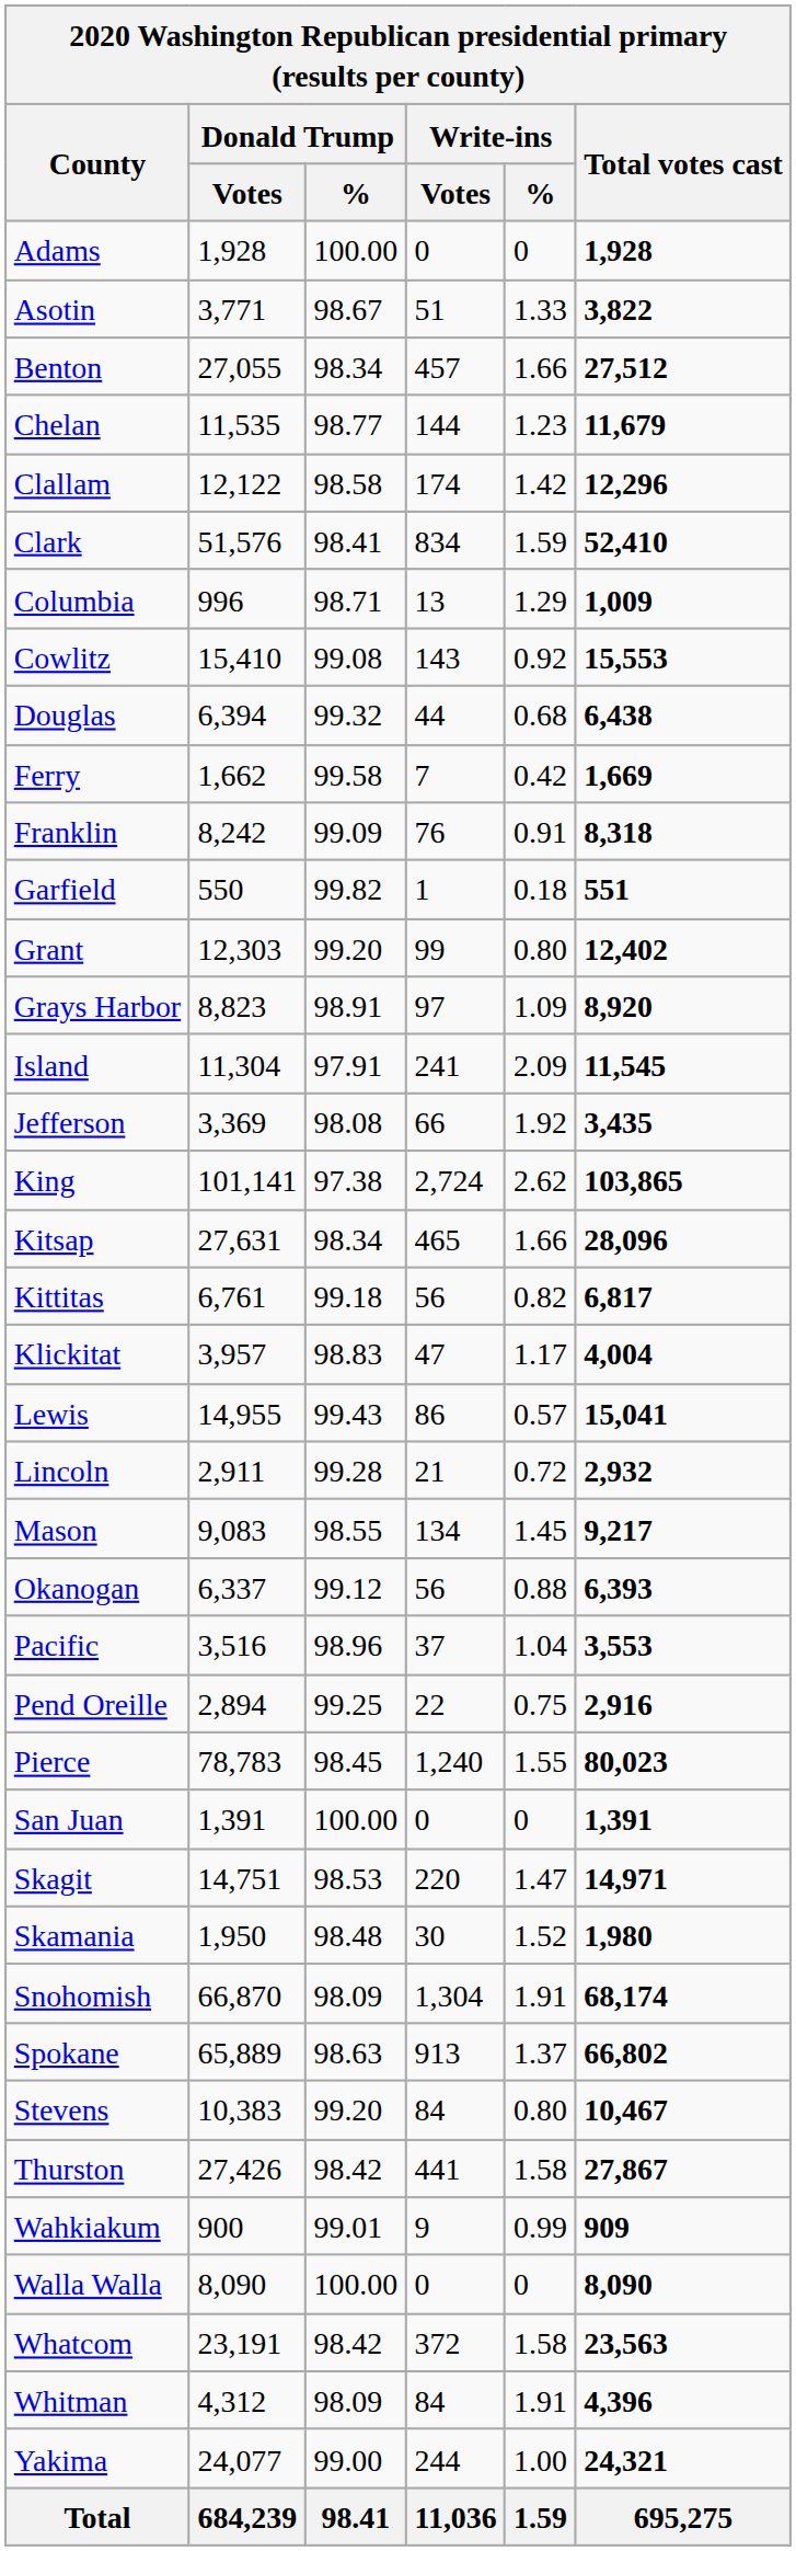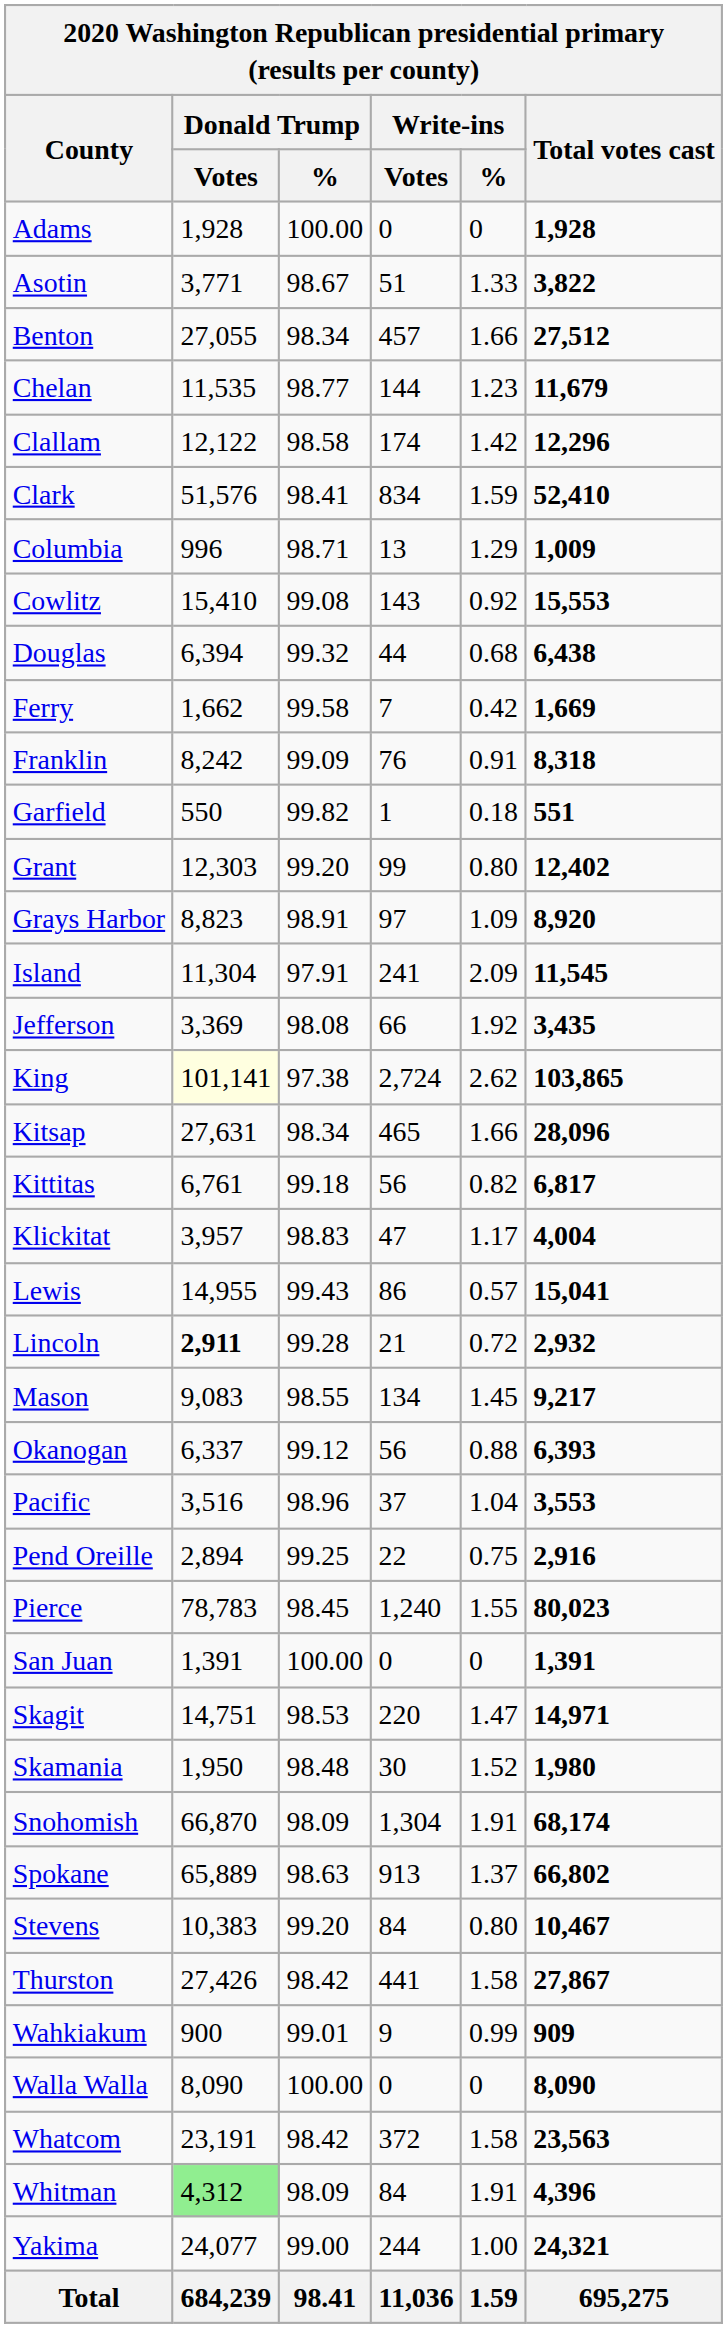King | Donald Trump / Votes: no background -> lightyellow background
Lincoln | Donald Trump / Votes: normal -> bold
Whitman | Donald Trump / Votes: no background -> lightgreen background
